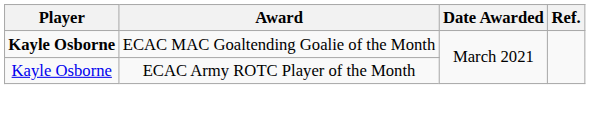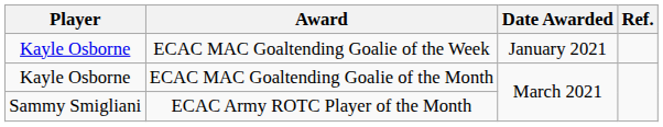+ row: Kayle Osborne | ECAC MAC Goaltending Goalie of the Week | January 2021
ECAC MAC Goaltending Goalie of the Month | Player: bold -> normal
ECAC Army ROTC Player of the Month | Player: Kayle Osborne -> Sammy Smigliani
